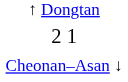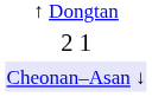row 3 | column 1: no background -> lavender background
